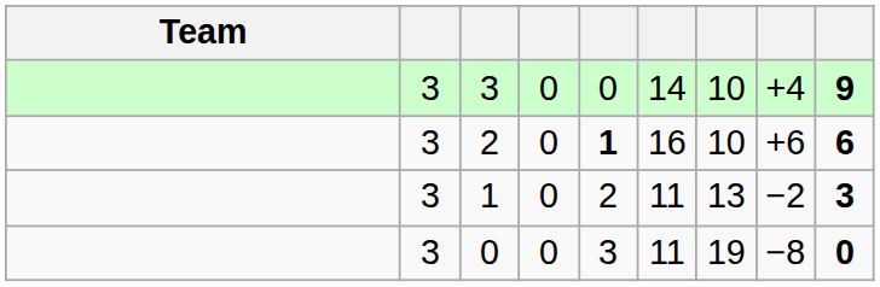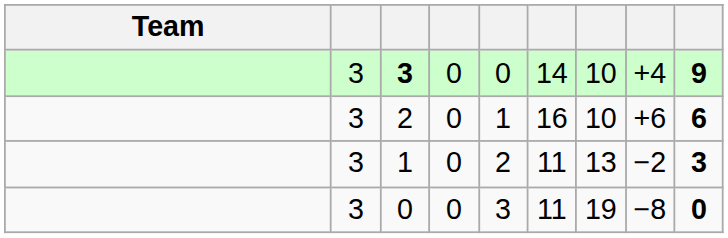row 2 | column 3: normal -> bold
row 3 | column 5: bold -> normal
